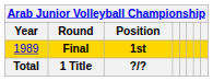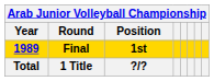Final | Year: normal -> bold
